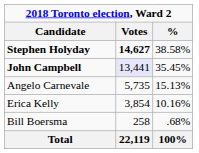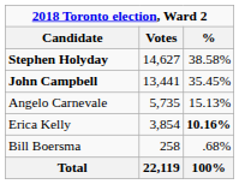Stephen Holyday | Votes: bold -> normal
John Campbell | Votes: lavender background -> no background
Erica Kelly | %: normal -> bold
